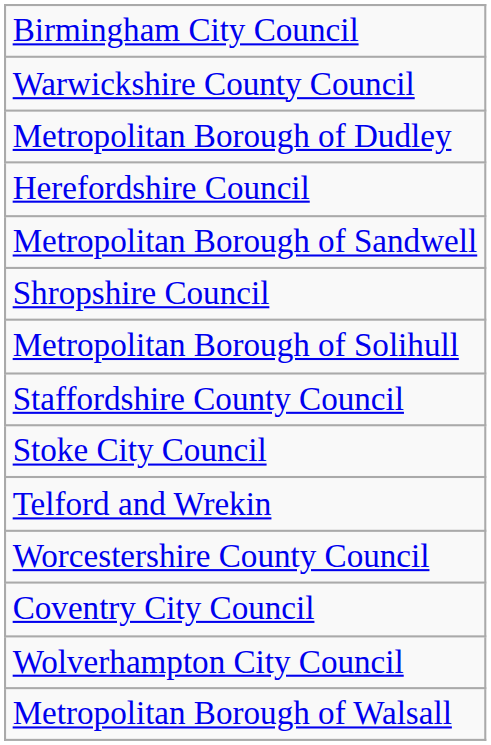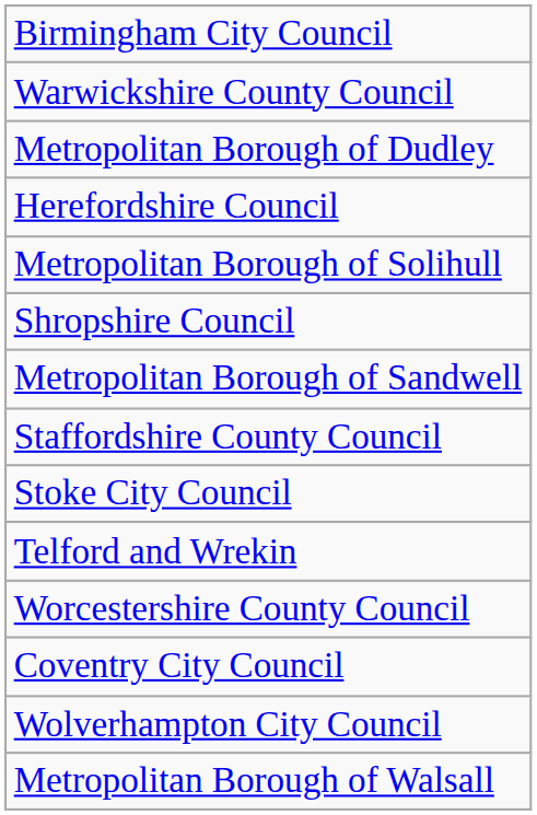row 5 | column 1: Metropolitan Borough of Sandwell -> Metropolitan Borough of Solihull
row 7 | column 1: Metropolitan Borough of Solihull -> Metropolitan Borough of Sandwell
